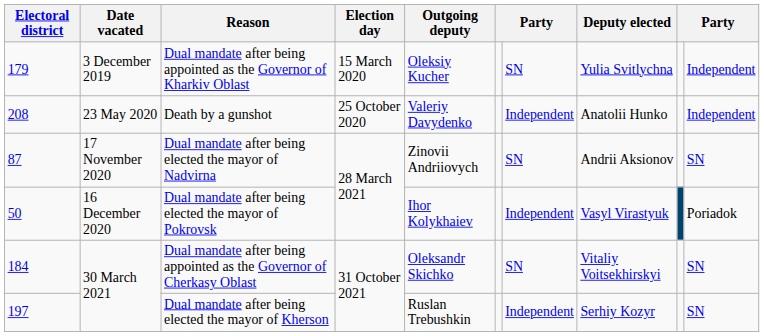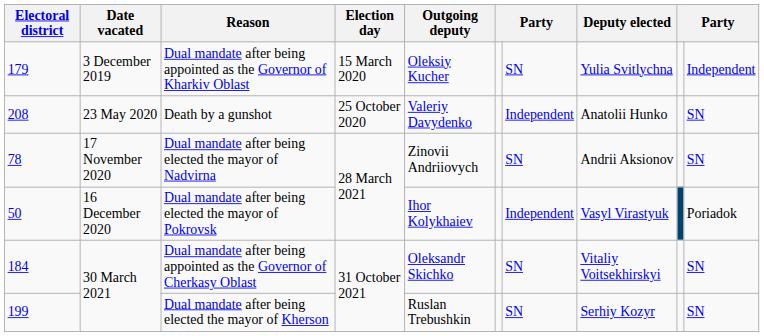Death by a gunshot | column 10: Independent -> SN
Dual mandate after being elected the mayor of Nadvirna | Electoral district: 87 -> 78
Dual mandate after being elected the mayor of Kherson | Electoral district: 197 -> 199
Dual mandate after being elected the mayor of Kherson | column 7: Independent -> SN
